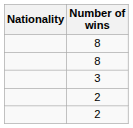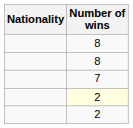row 4 | Number of wins: 3 -> 7
row 5 | Number of wins: no background -> lightyellow background
